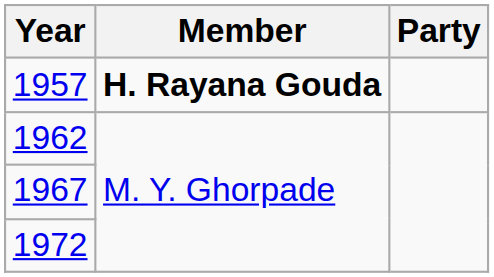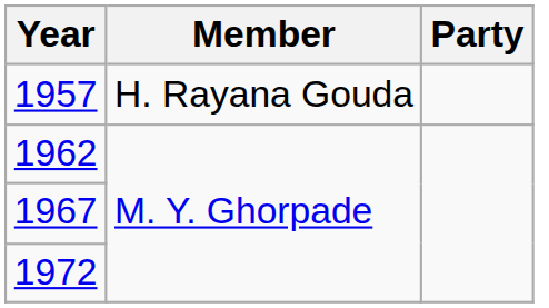1957 | Member: bold -> normal
